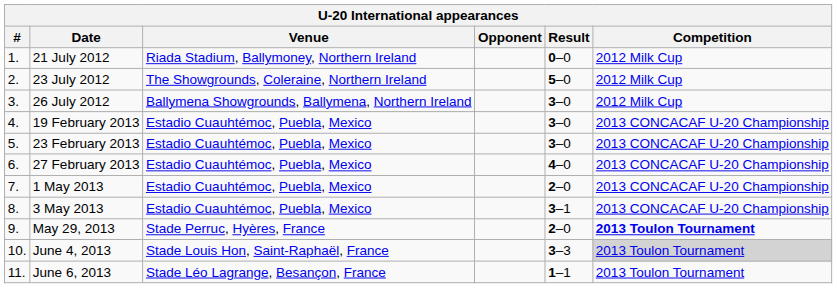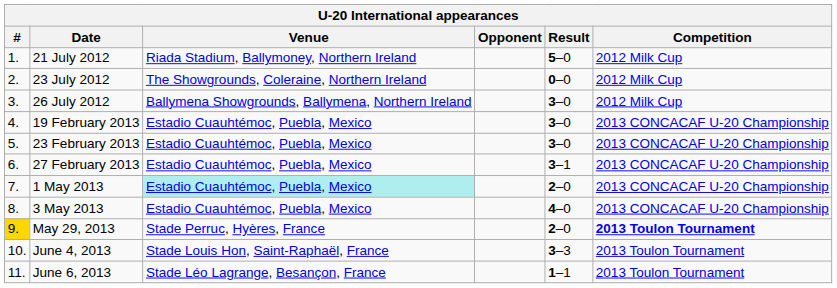21 July 2012 | Result: 0–0 -> 5–0
23 July 2012 | Result: 5–0 -> 0–0
27 February 2013 | Result: 4–0 -> 3–1
1 May 2013 | Venue: no background -> paleturquoise background
3 May 2013 | Result: 3–1 -> 4–0
May 29, 2013 | #: no background -> gold background
June 4, 2013 | Competition: lightgrey background -> no background
